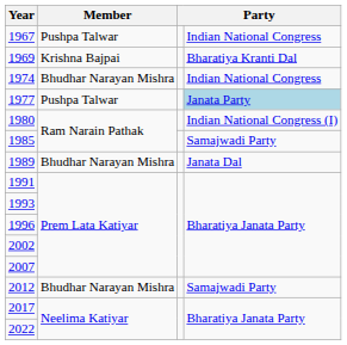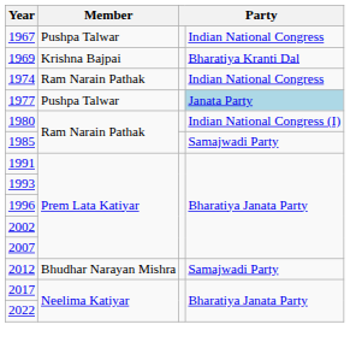1974 | Member: Bhudhar Narayan Mishra -> Ram Narain Pathak
- row: 1989 | Bhudhar Narayan Mishra | Janata Dal
